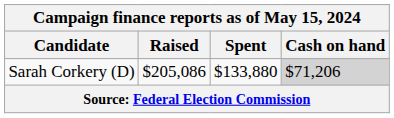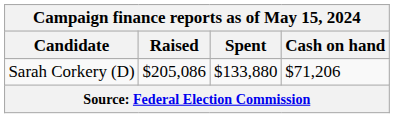Sarah Corkery (D) | Cash on hand: lightgrey background -> no background
